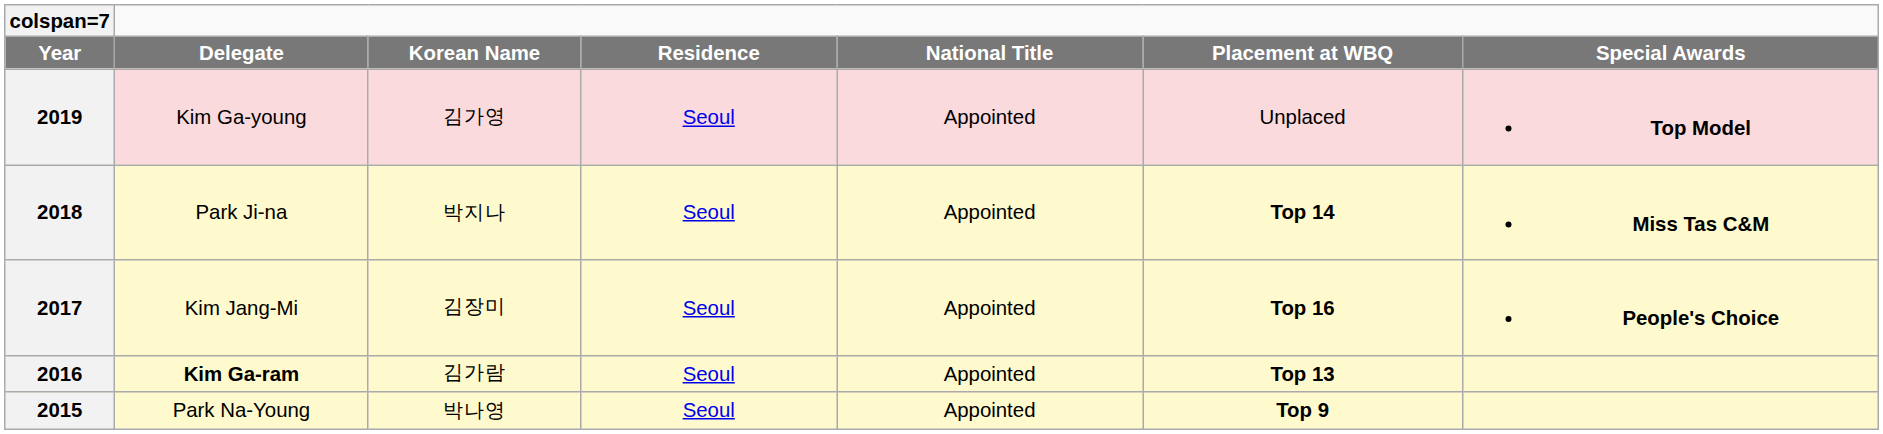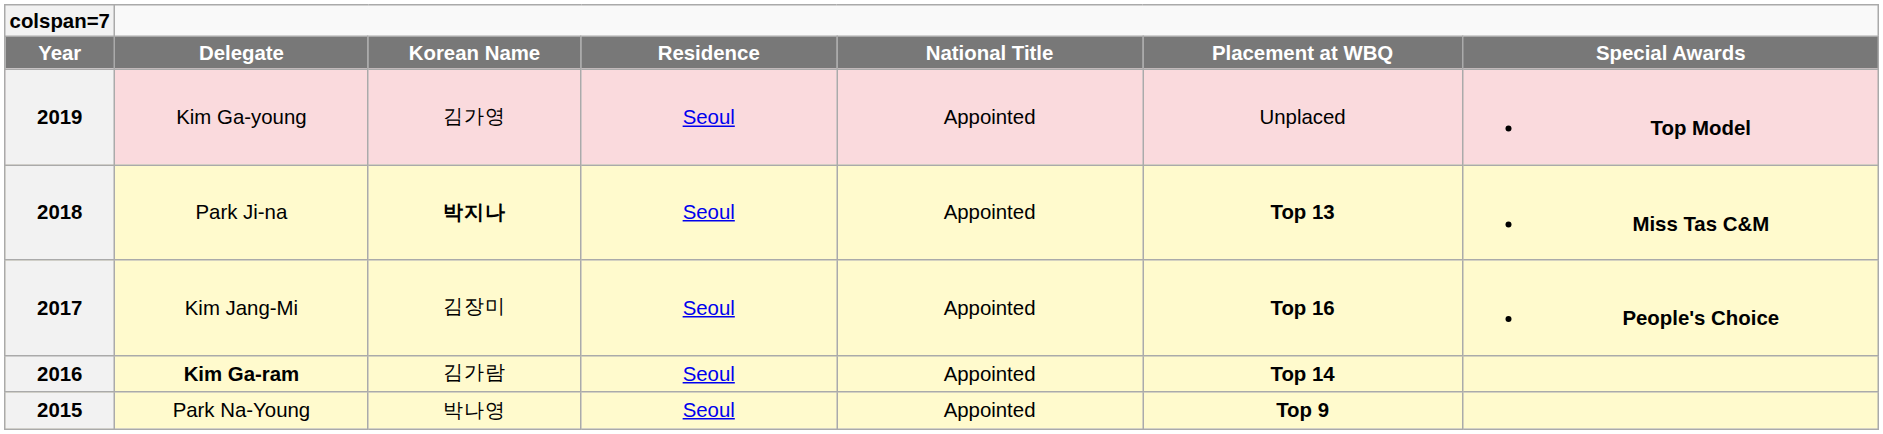2018 | Korean Name: normal -> bold
2018 | Placement at WBQ: Top 14 -> Top 13
2016 | Placement at WBQ: Top 13 -> Top 14
